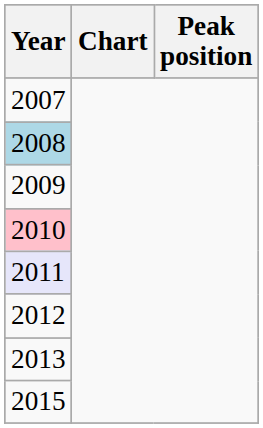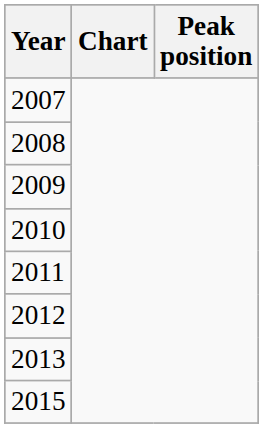2008 | Year: lightblue background -> no background
2010 | Year: pink background -> no background
2011 | Year: lavender background -> no background
